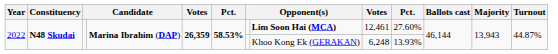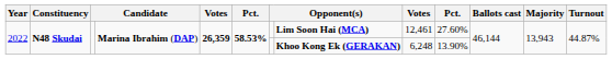row 3 | column 8: normal -> bold
row 3 | column 10: 13.93% -> 13.90%
